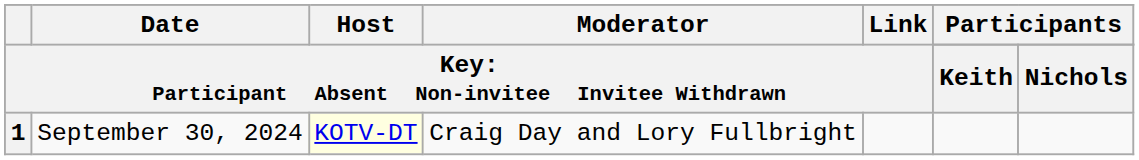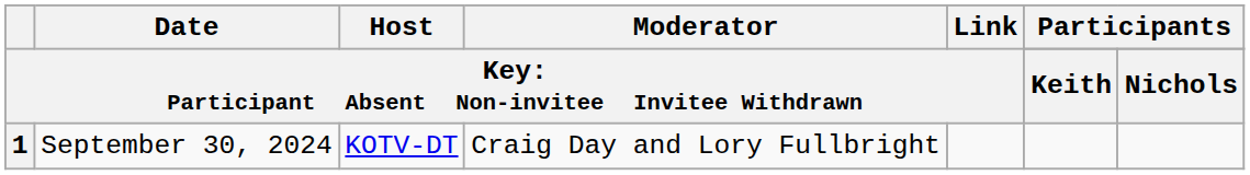1 | column 3: lightyellow background -> no background
